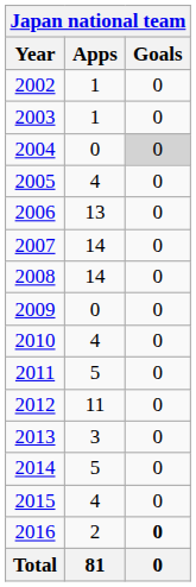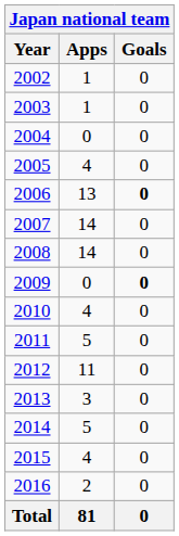2004 | Goals: lightgrey background -> no background
2006 | Goals: normal -> bold
2009 | Goals: normal -> bold
2016 | Goals: bold -> normal
